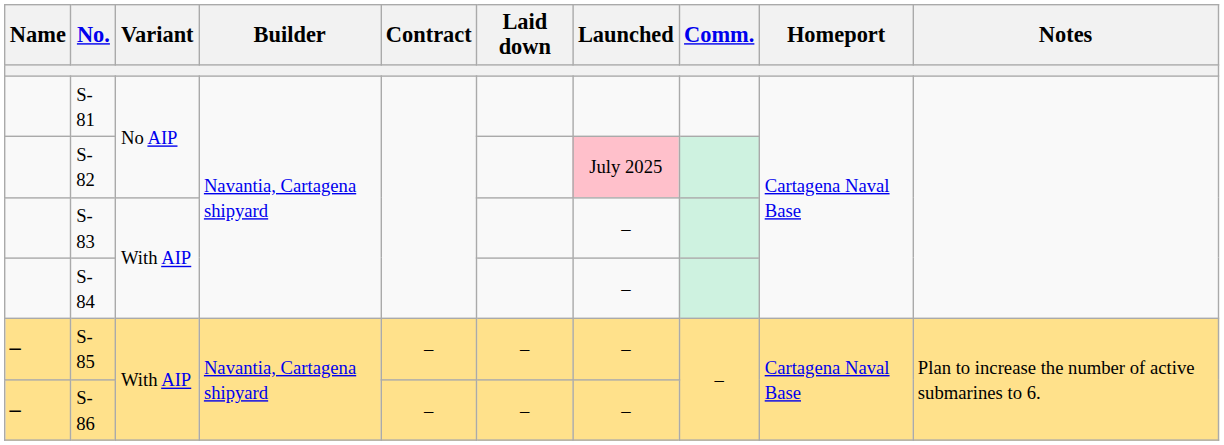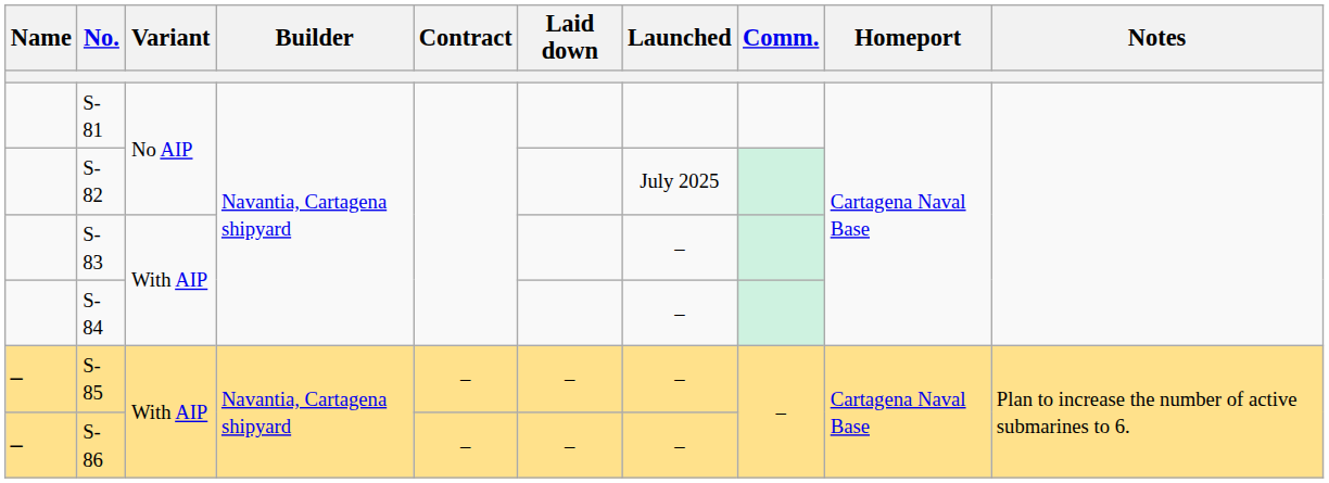S-82 | Launched: pink background -> no background
